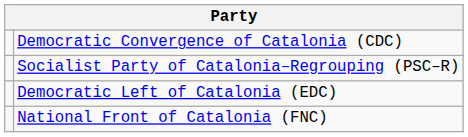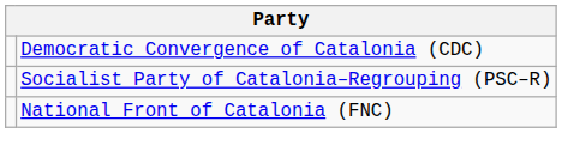- row: Democratic Left of Catalonia (EDC)
